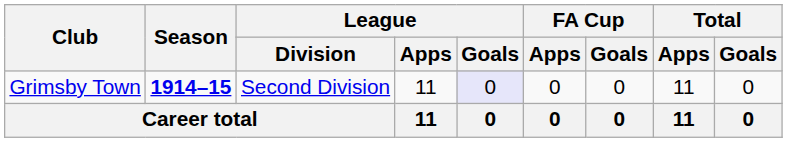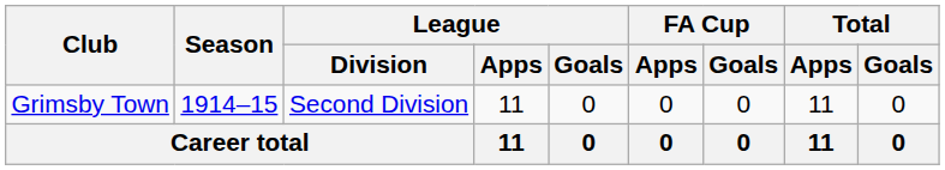Grimsby Town | Season: bold -> normal
Grimsby Town | League / Goals: lavender background -> no background
